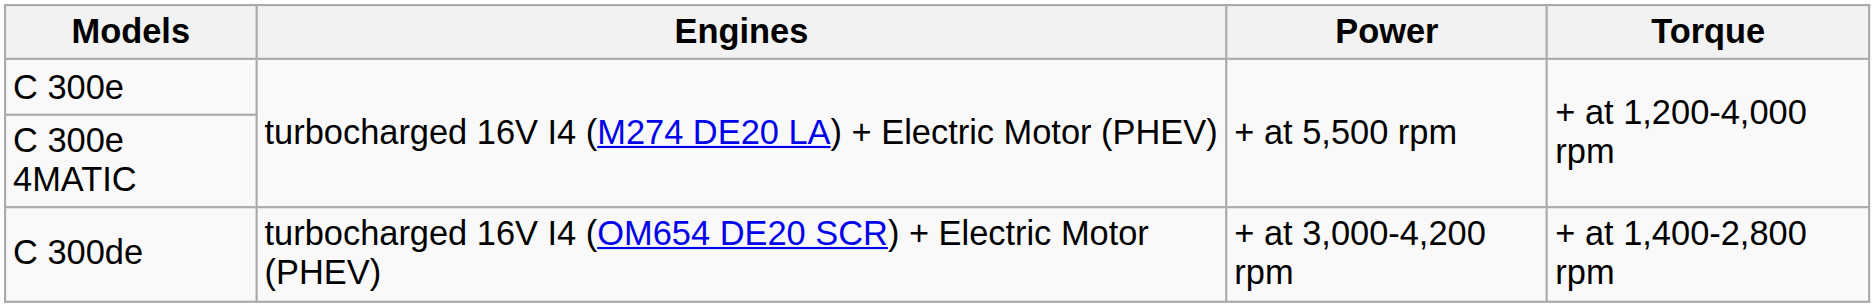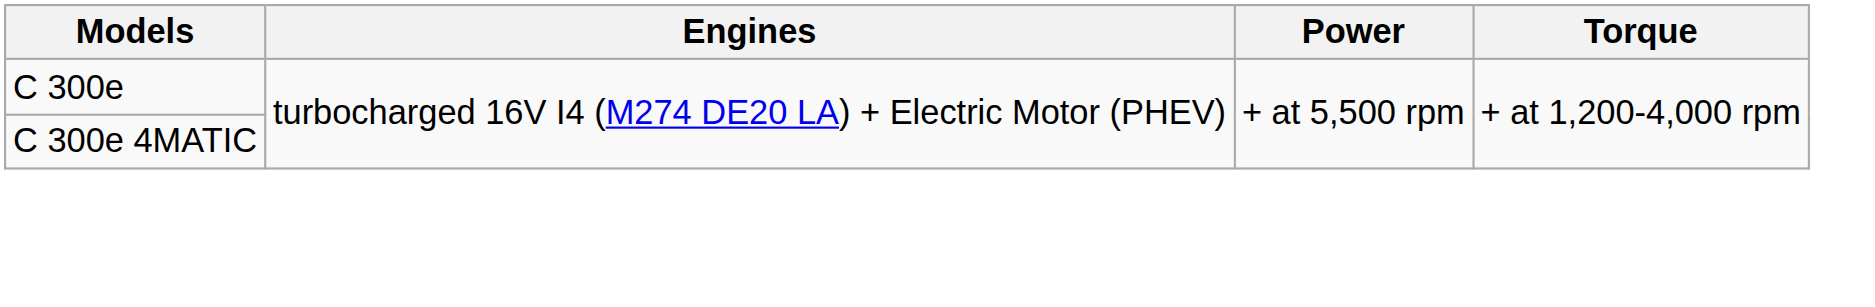- row: C 300de | turbocharged 16V I4 (OM654 DE20 SCR) + Electric Motor (PHEV) | + at 3,000-4,200 rpm | + at 1,400-2,800 rpm
